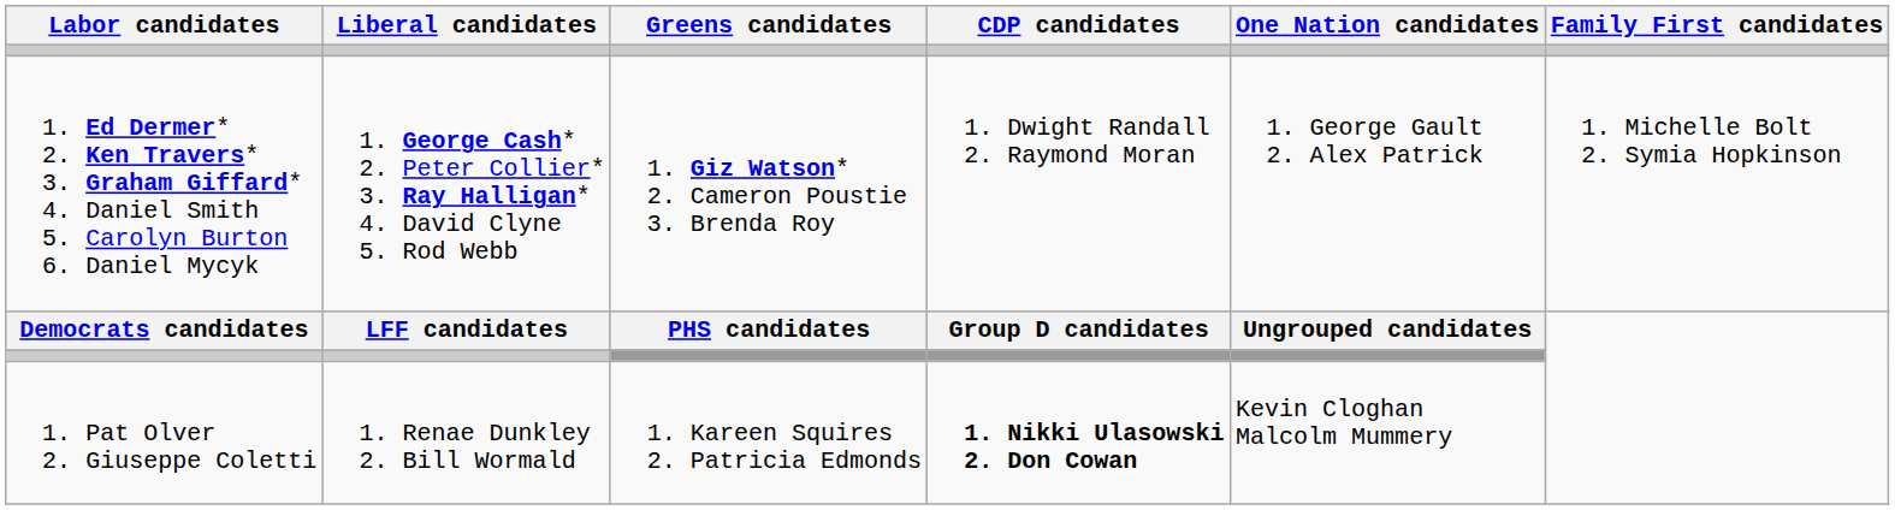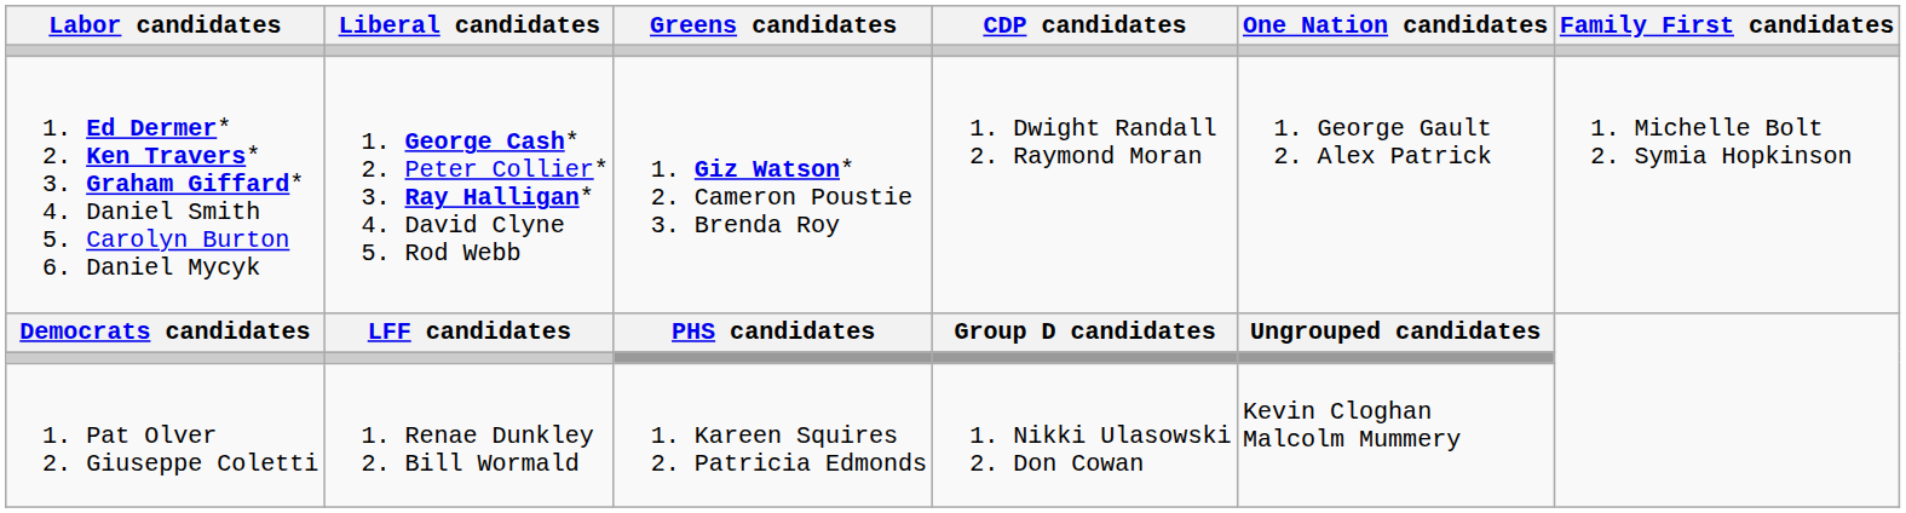Pat Olver Giuseppe Coletti | CDP candidates: bold -> normal
